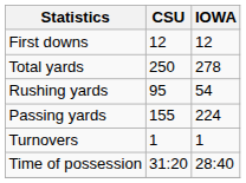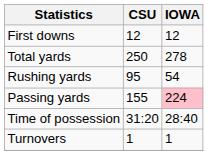Passing yards | IOWA: no background -> pink background
rows swapped: Turnovers <-> Time of possession
